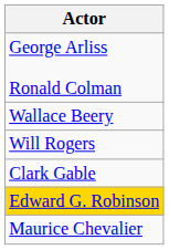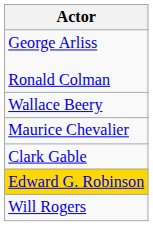row 4 | column 1: Will Rogers -> Maurice Chevalier
row 7 | column 1: Maurice Chevalier -> Will Rogers
